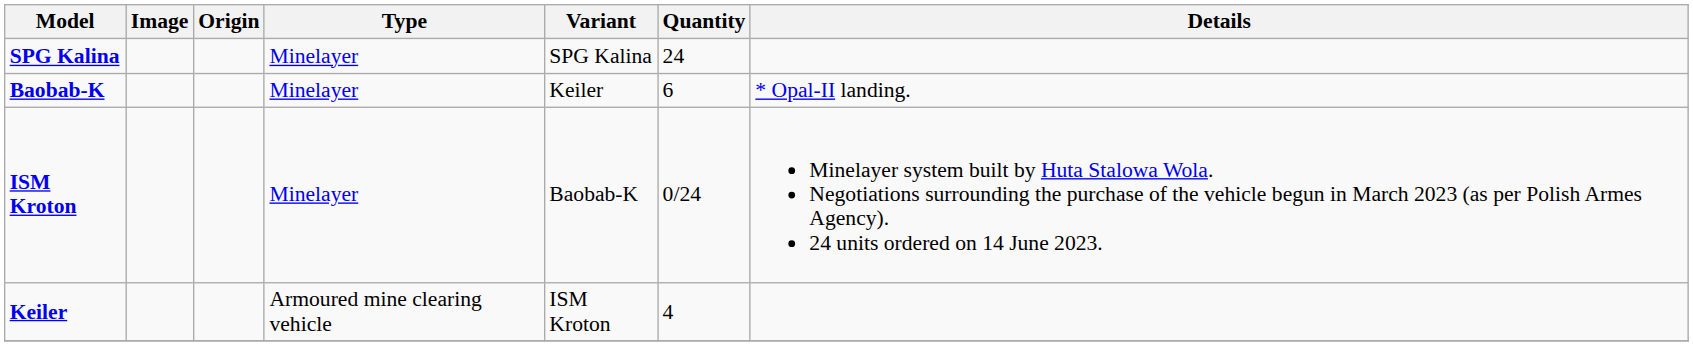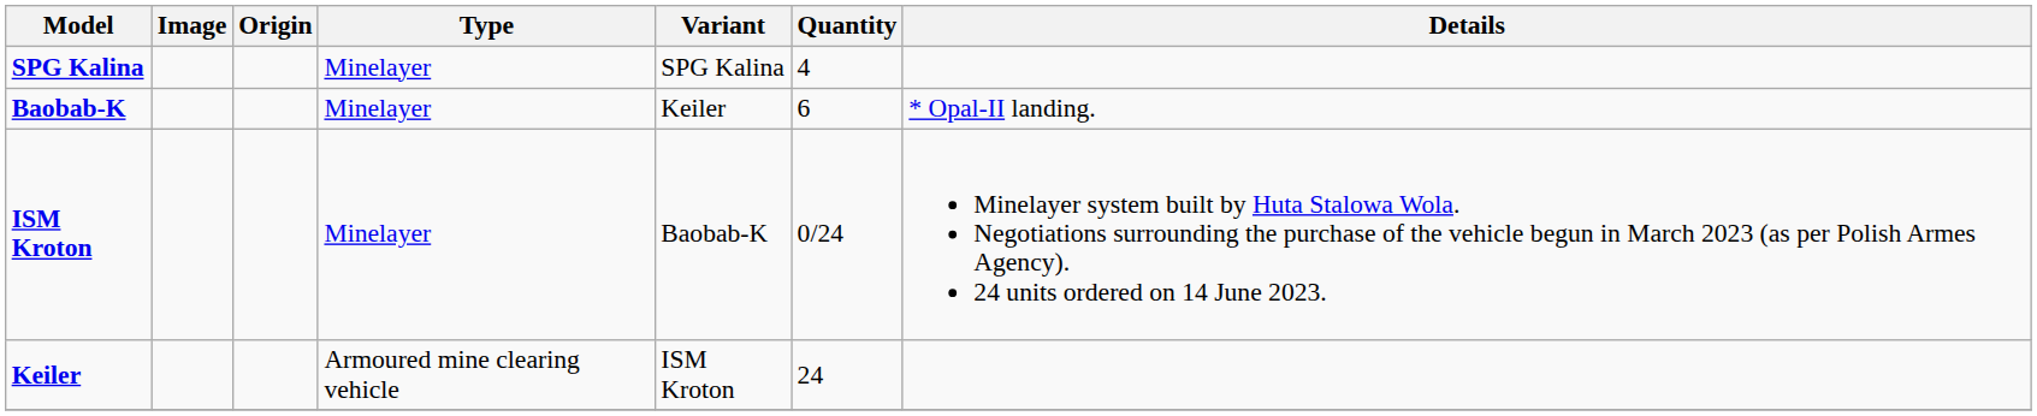row 2 | Quantity: 24 -> 4
row 5 | Quantity: 4 -> 24
